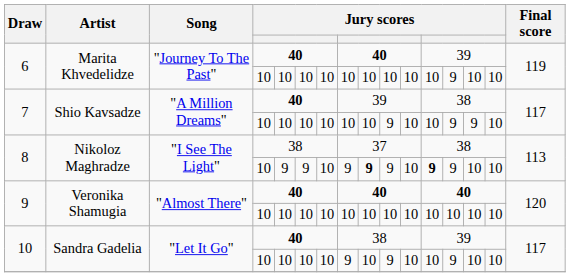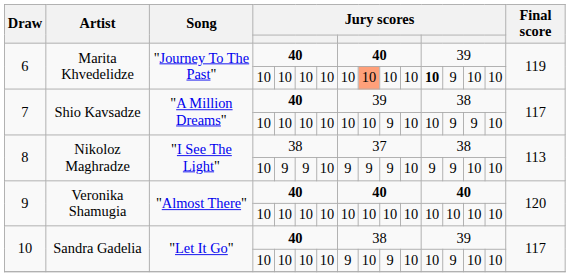6 / 10 | column 9: no background -> lightsalmon background
6 / 10 | column 12: normal -> bold
8 / 10 | column 9: bold -> normal
8 / 10 | column 12: bold -> normal
